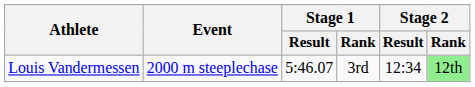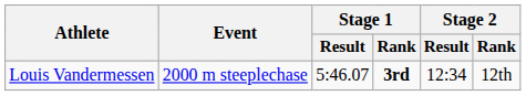Louis Vandermessen | Stage 1 / Rank: normal -> bold
Louis Vandermessen | Stage 2 / Rank: lightgreen background -> no background
